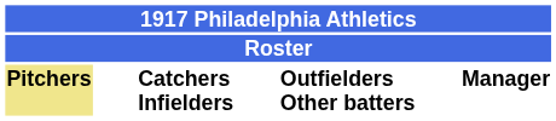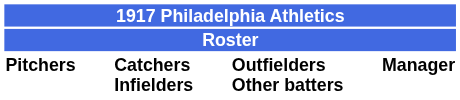Pitchers | column 1: khaki background -> no background
